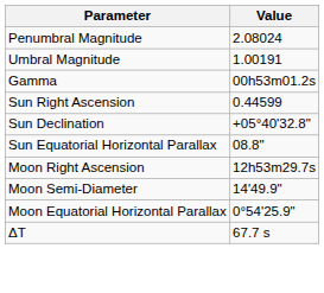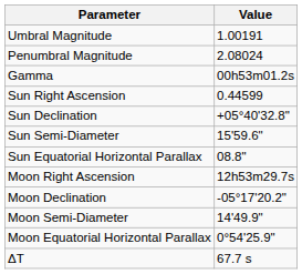rows swapped: Penumbral Magnitude <-> Umbral Magnitude
+ row: Sun Semi-Diameter | 15'59.6"
+ row: Moon Declination | -05°17'20.2"
